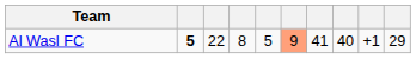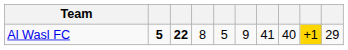Al Wasl FC | column 3: normal -> bold
Al Wasl FC | column 6: lightsalmon background -> no background
Al Wasl FC | column 9: no background -> gold background
